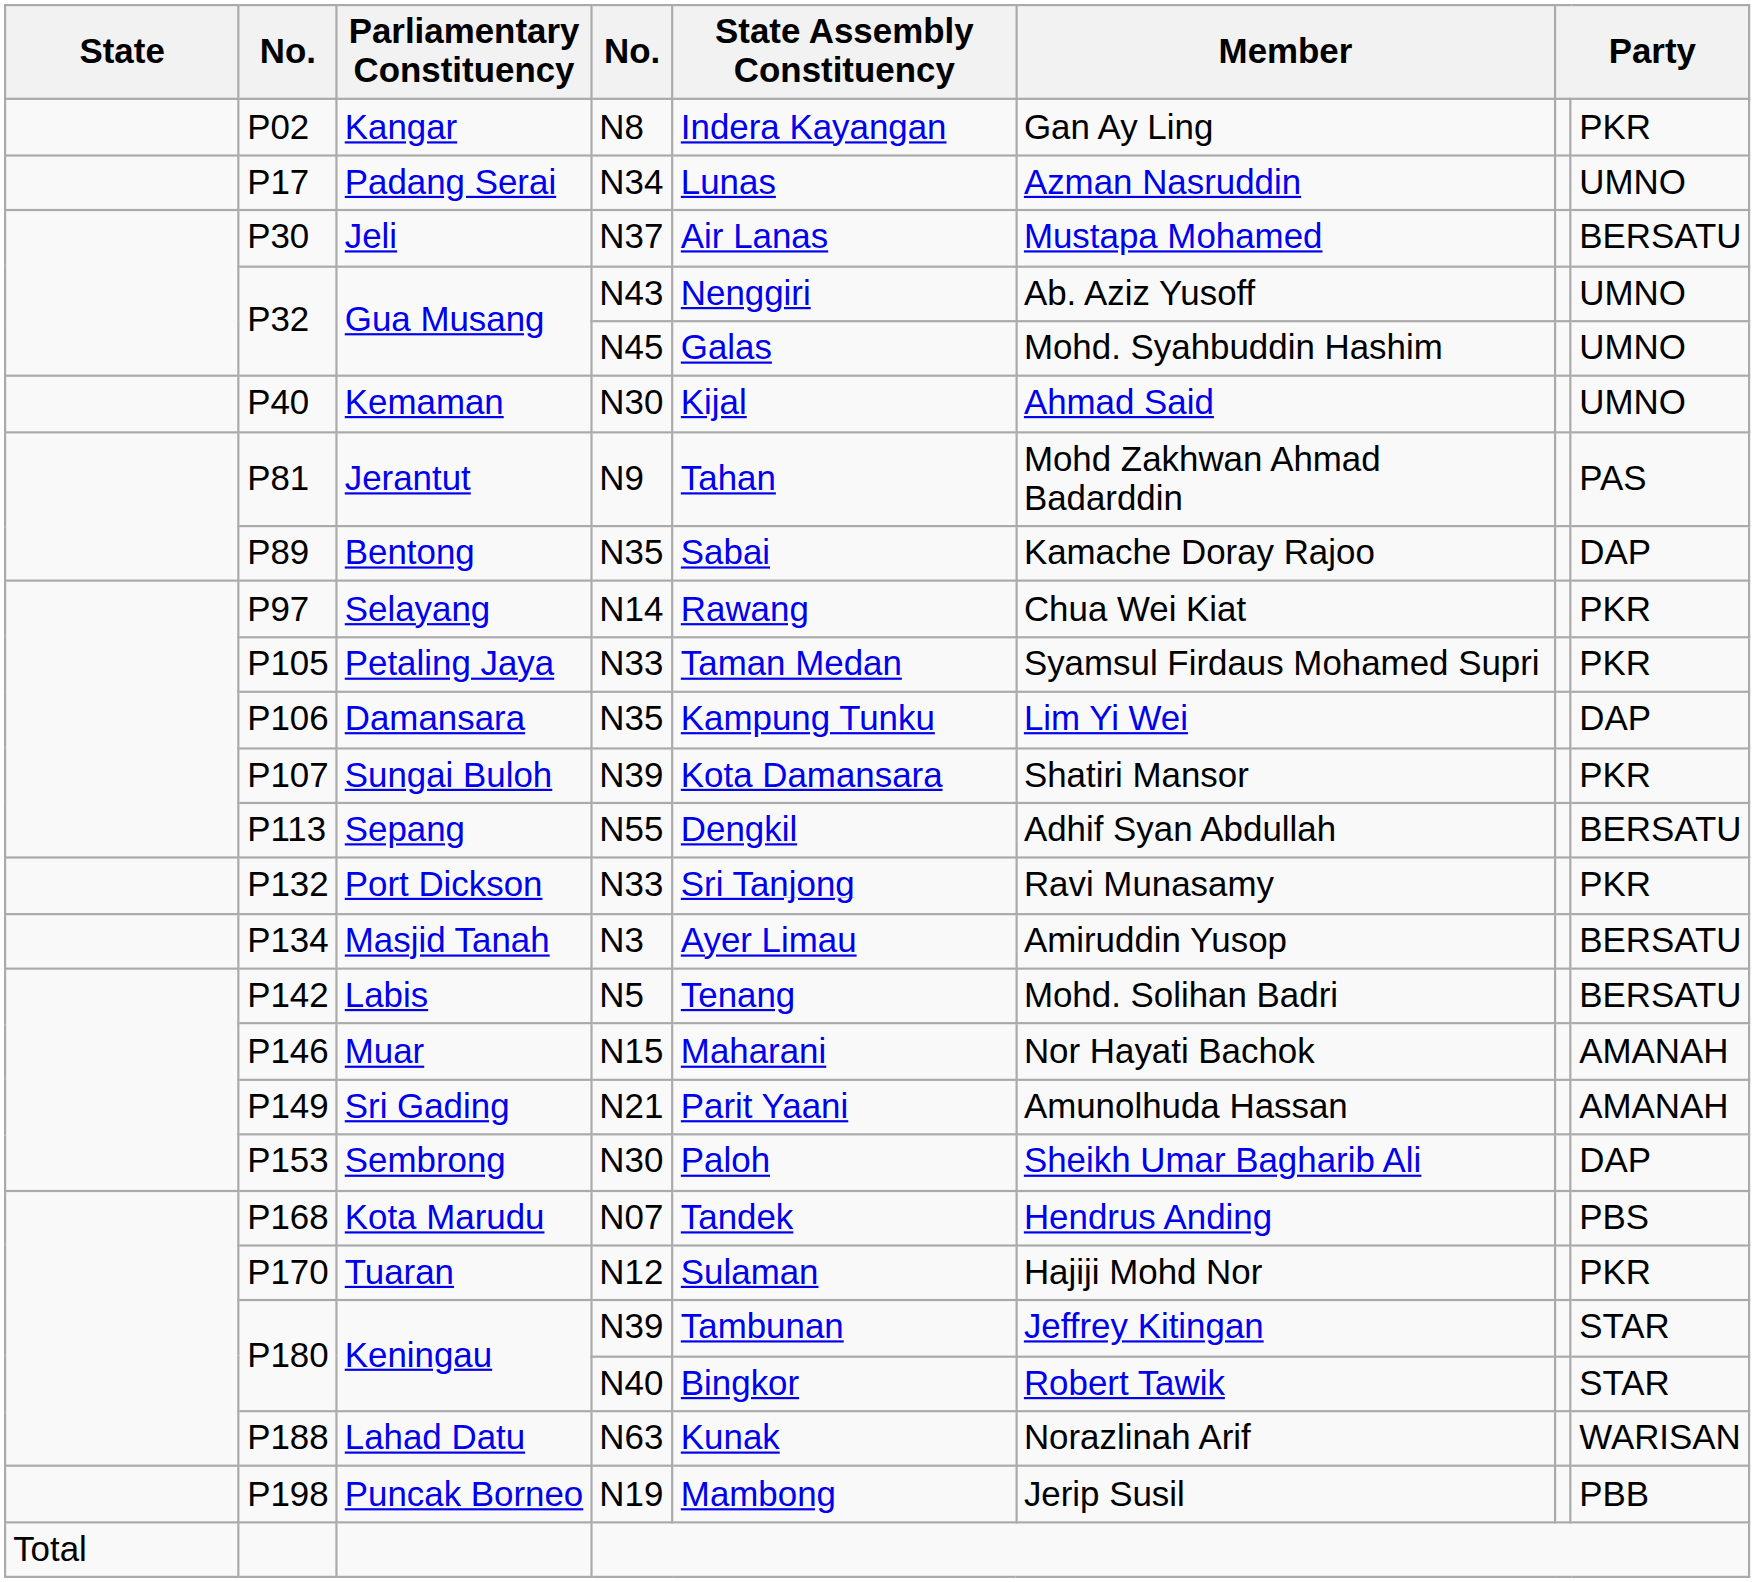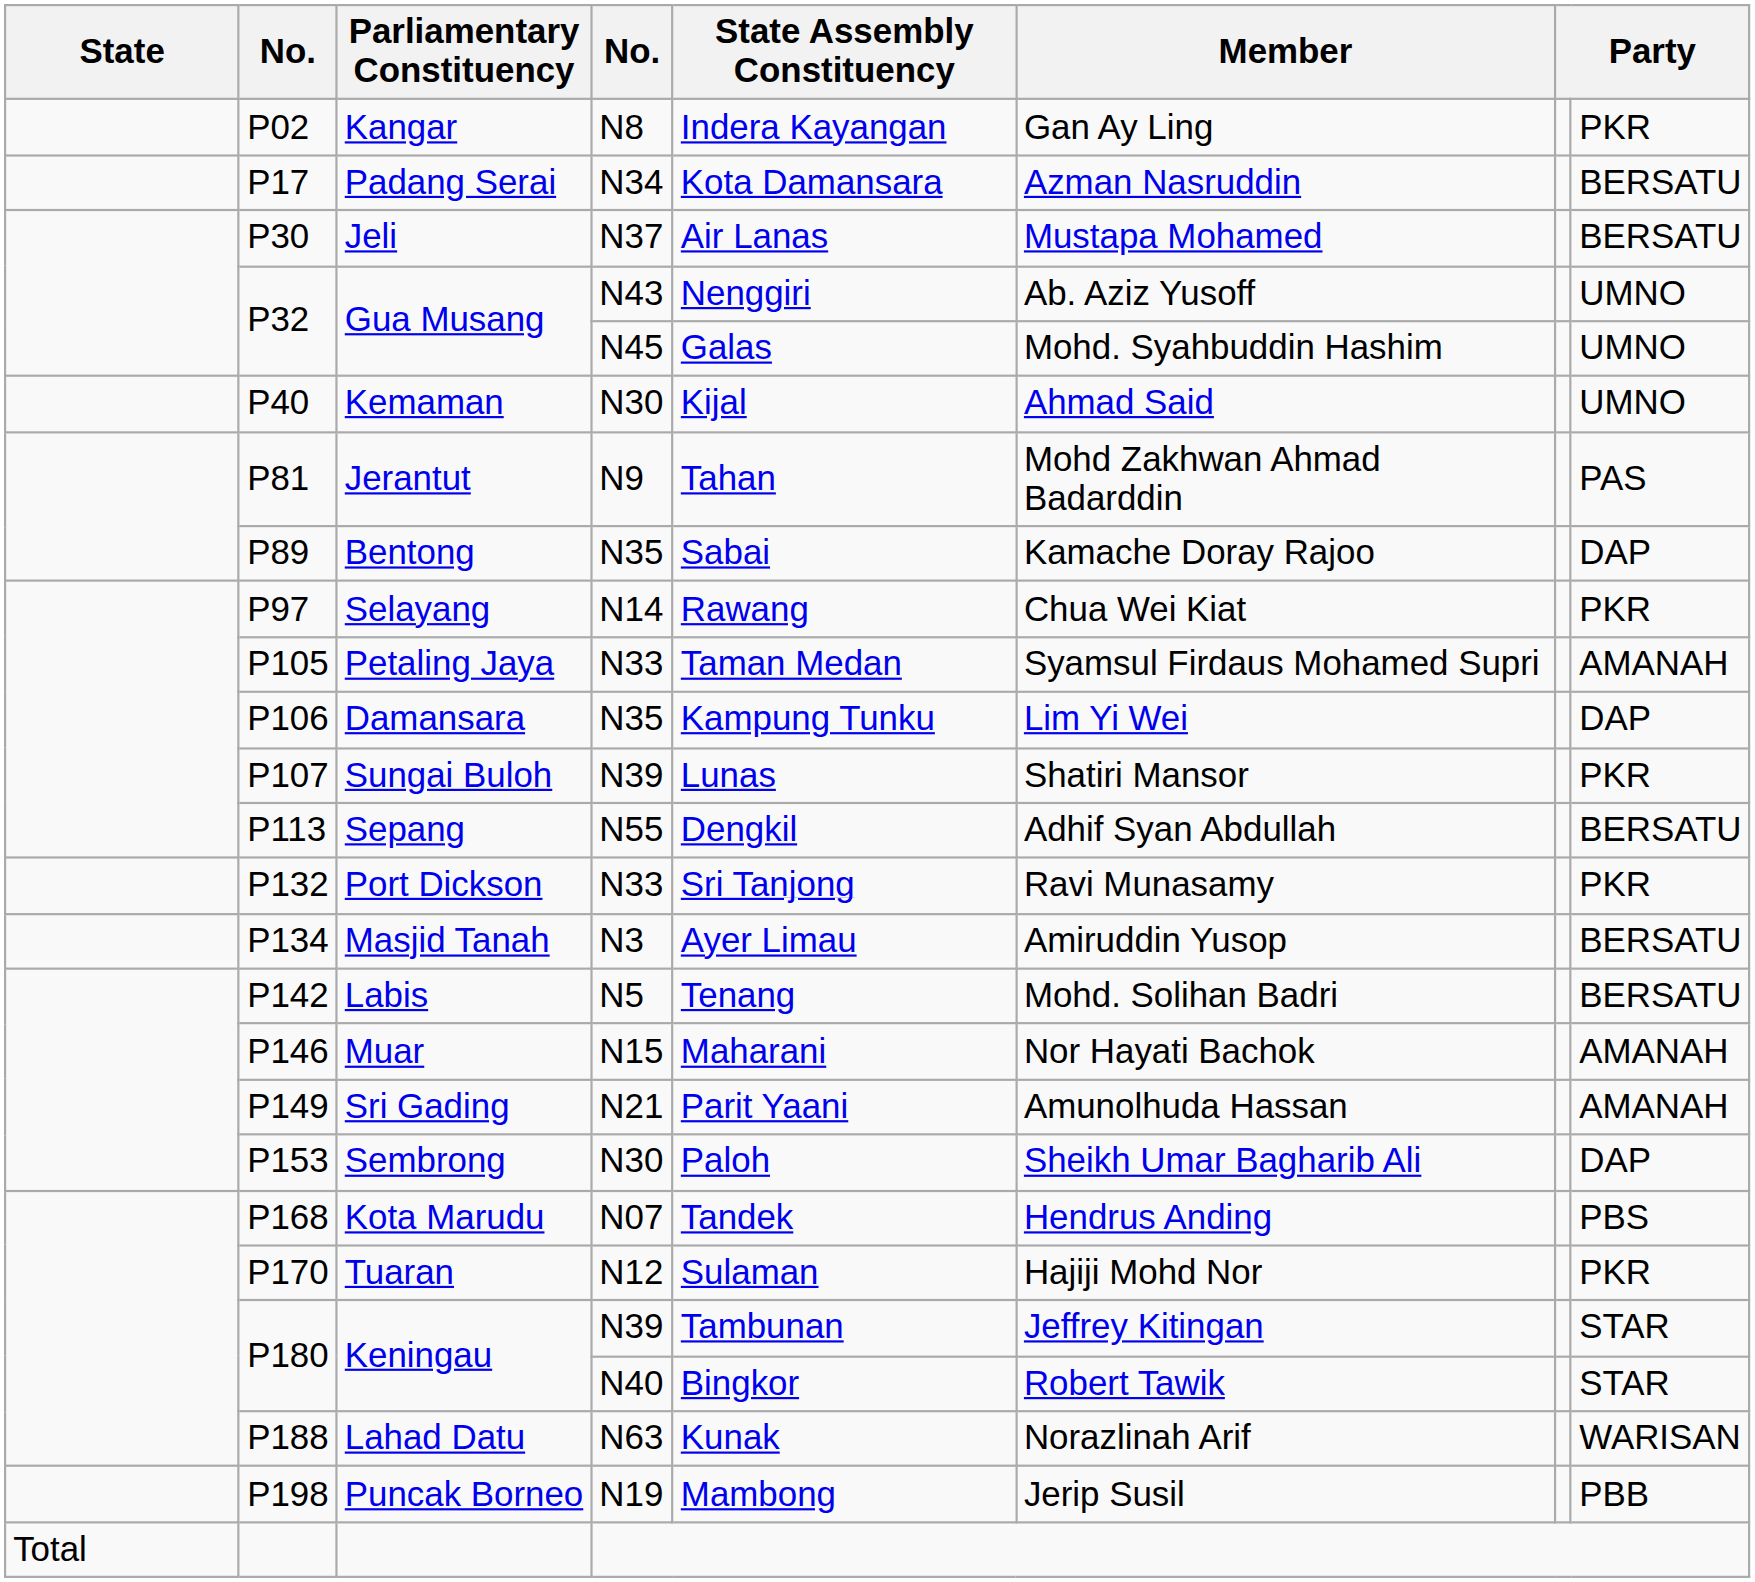Padang Serai | State Assembly Constituency: Lunas -> Kota Damansara
Padang Serai | column 8: UMNO -> BERSATU
Petaling Jaya | column 8: PKR -> AMANAH
Sungai Buloh | State Assembly Constituency: Kota Damansara -> Lunas
